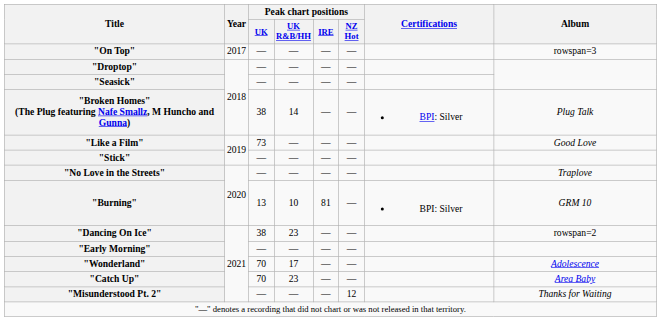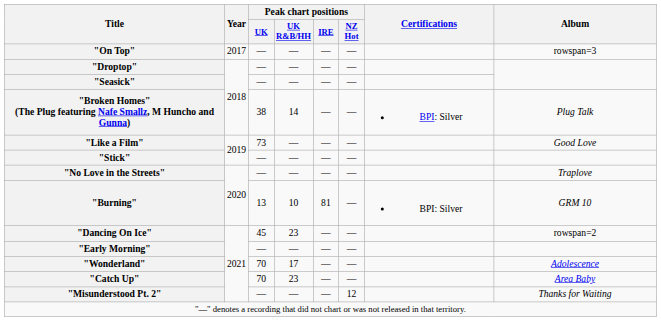"Dancing On Ice" | Peak chart positions / UK: 38 -> 45
